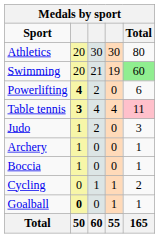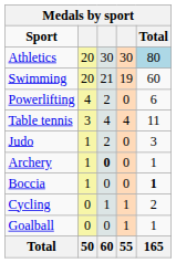Athletics | Total: no background -> lightblue background
Swimming | Total: lightgreen background -> no background
Powerlifting | column 2: bold -> normal
Table tennis | column 2: bold -> normal
Table tennis | Total: pink background -> no background
Archery | column 3: normal -> bold
Boccia | Total: normal -> bold
Goalball | column 2: bold -> normal
